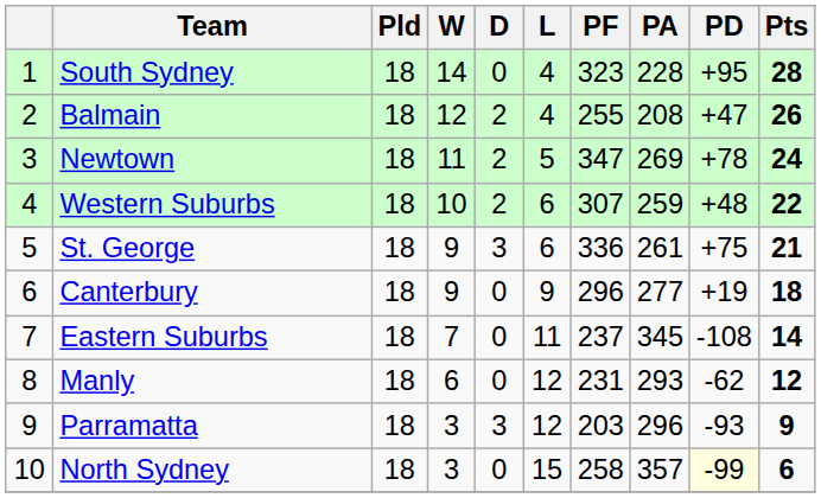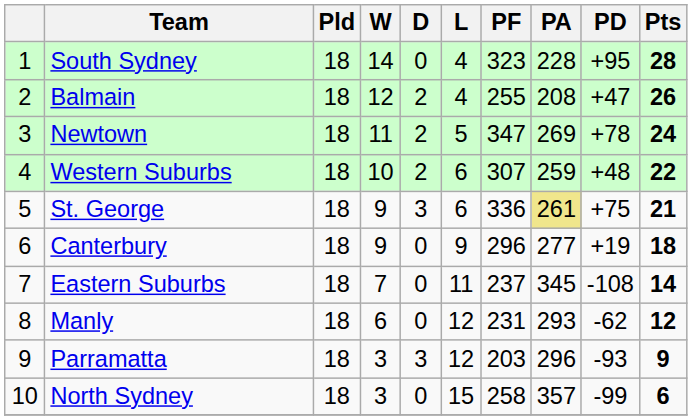St. George | PA: no background -> khaki background
North Sydney | PD: lightyellow background -> no background
